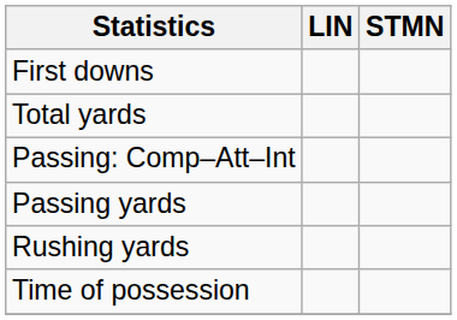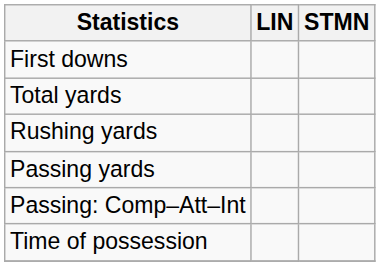rows swapped: Rushing yards <-> Passing: Comp–Att–Int
